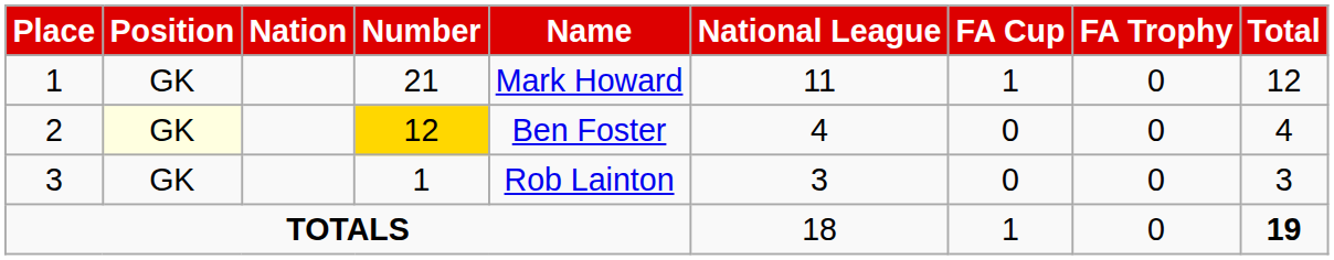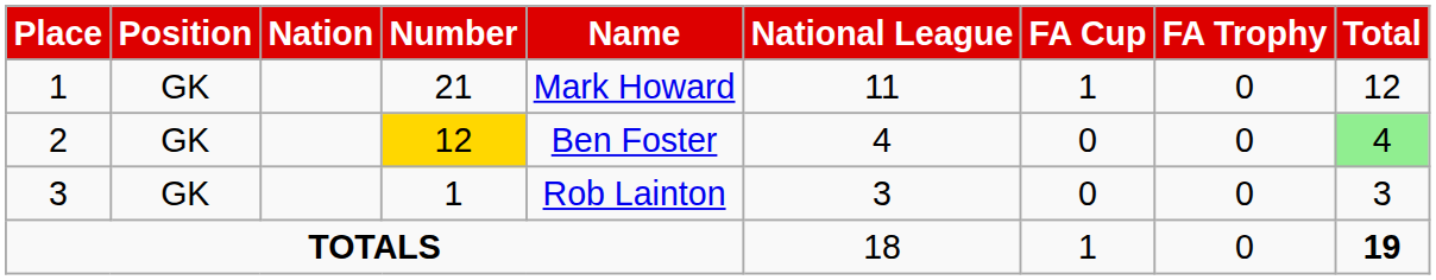2 | Position: lightyellow background -> no background
2 | Total: no background -> lightgreen background
